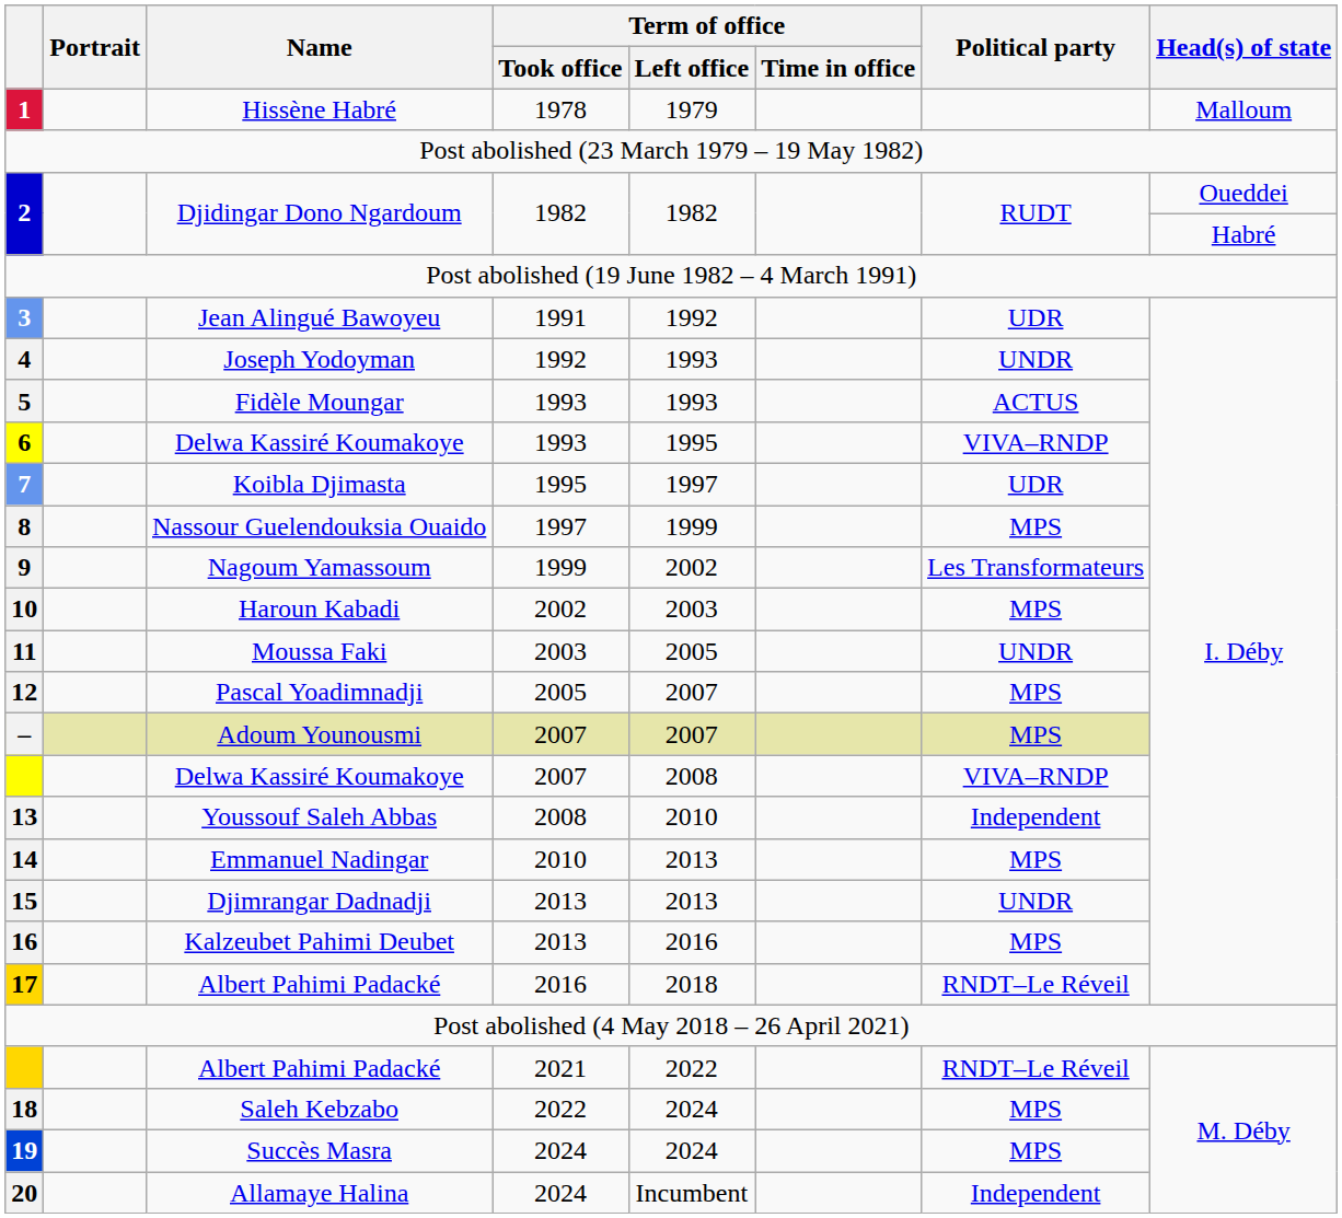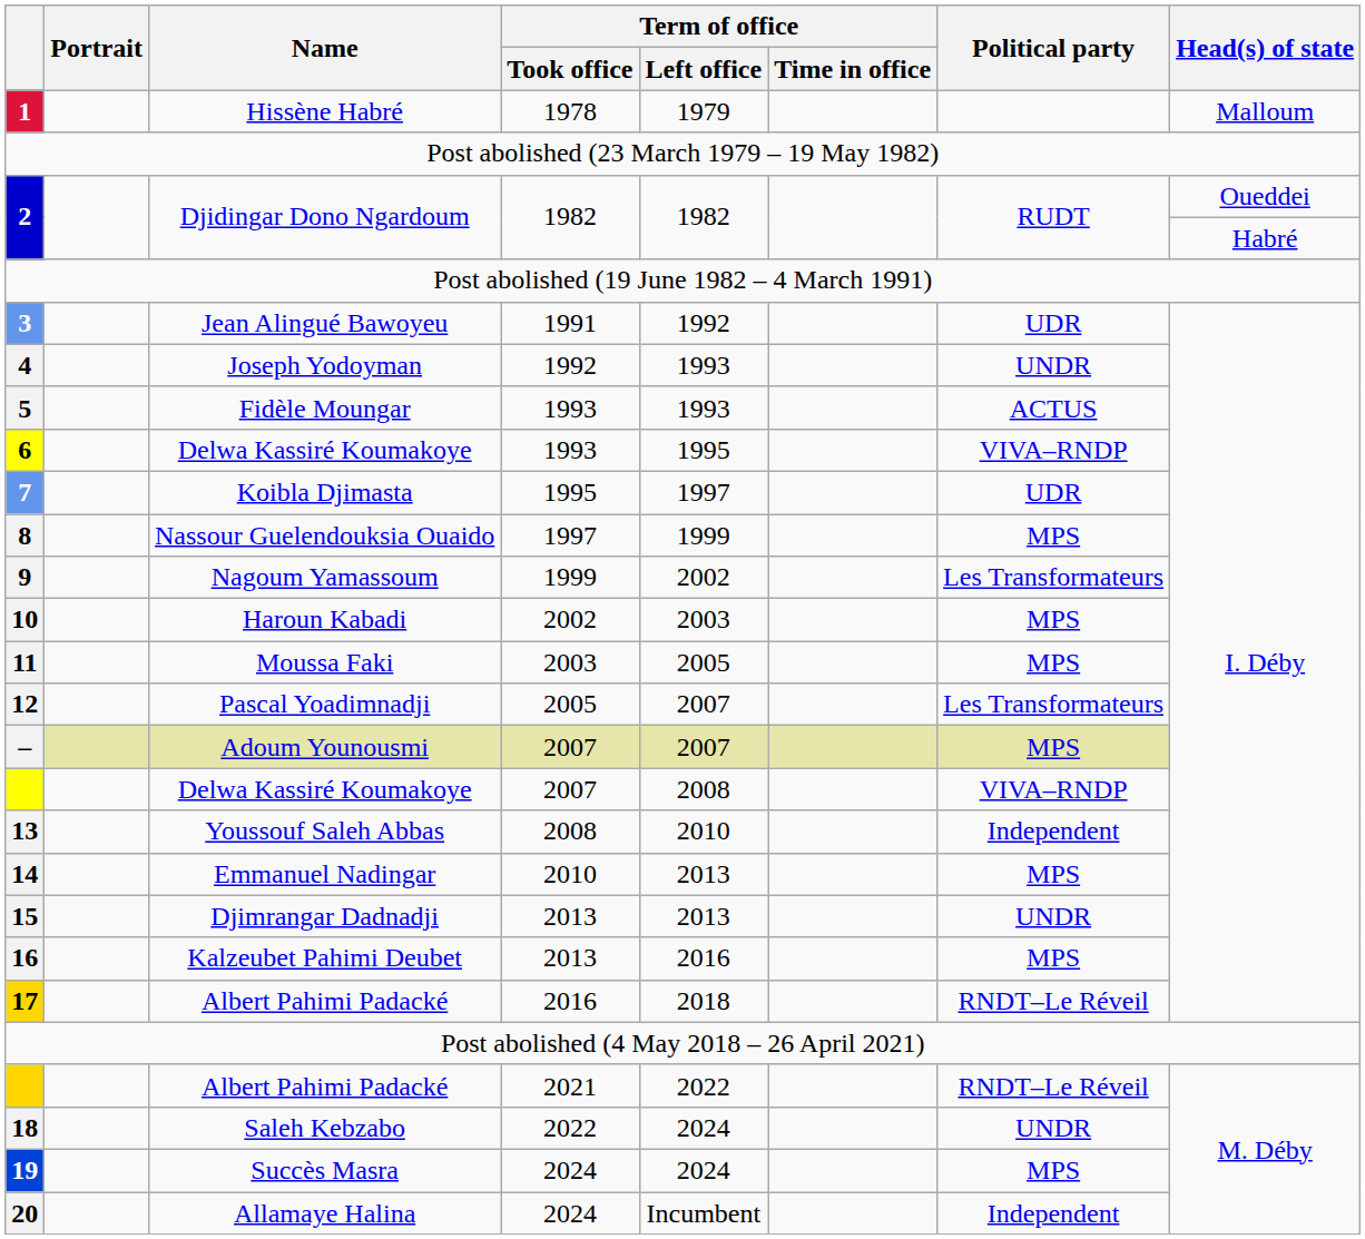11 | Political party: UNDR -> MPS
12 | Political party: MPS -> Les Transformateurs
18 | Political party: MPS -> UNDR
